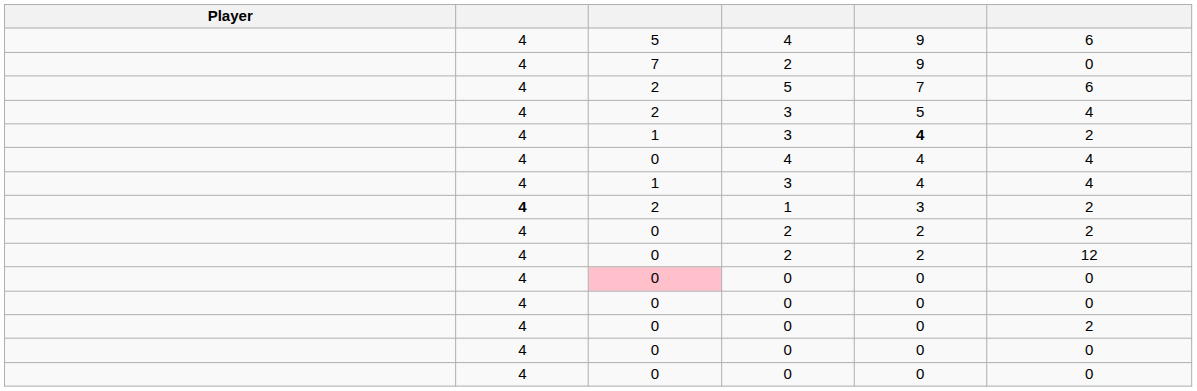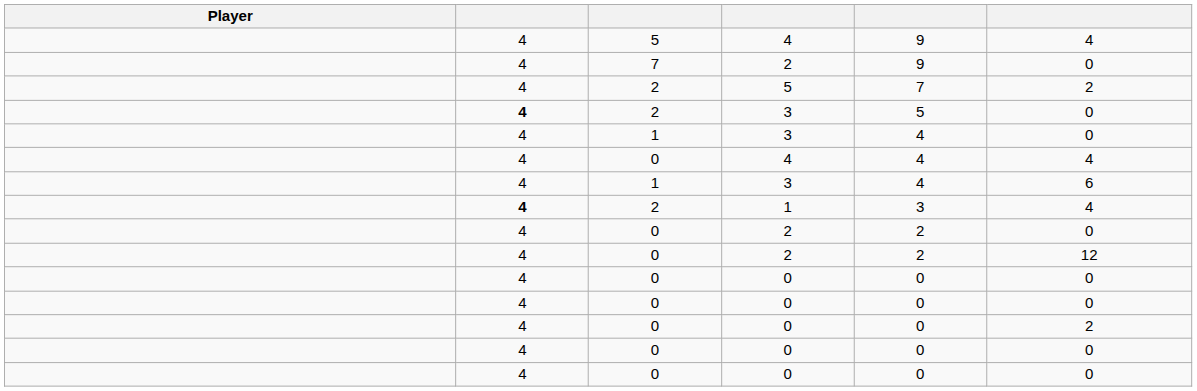row 2 | column 6: 6 -> 4
row 4 | column 6: 6 -> 2
row 5 | column 2: normal -> bold
row 5 | column 6: 4 -> 0
row 6 | column 5: bold -> normal
row 6 | column 6: 2 -> 0
row 8 | column 6: 4 -> 6
row 9 | column 6: 2 -> 4
row 10 | column 6: 2 -> 0
row 12 | column 3: pink background -> no background
